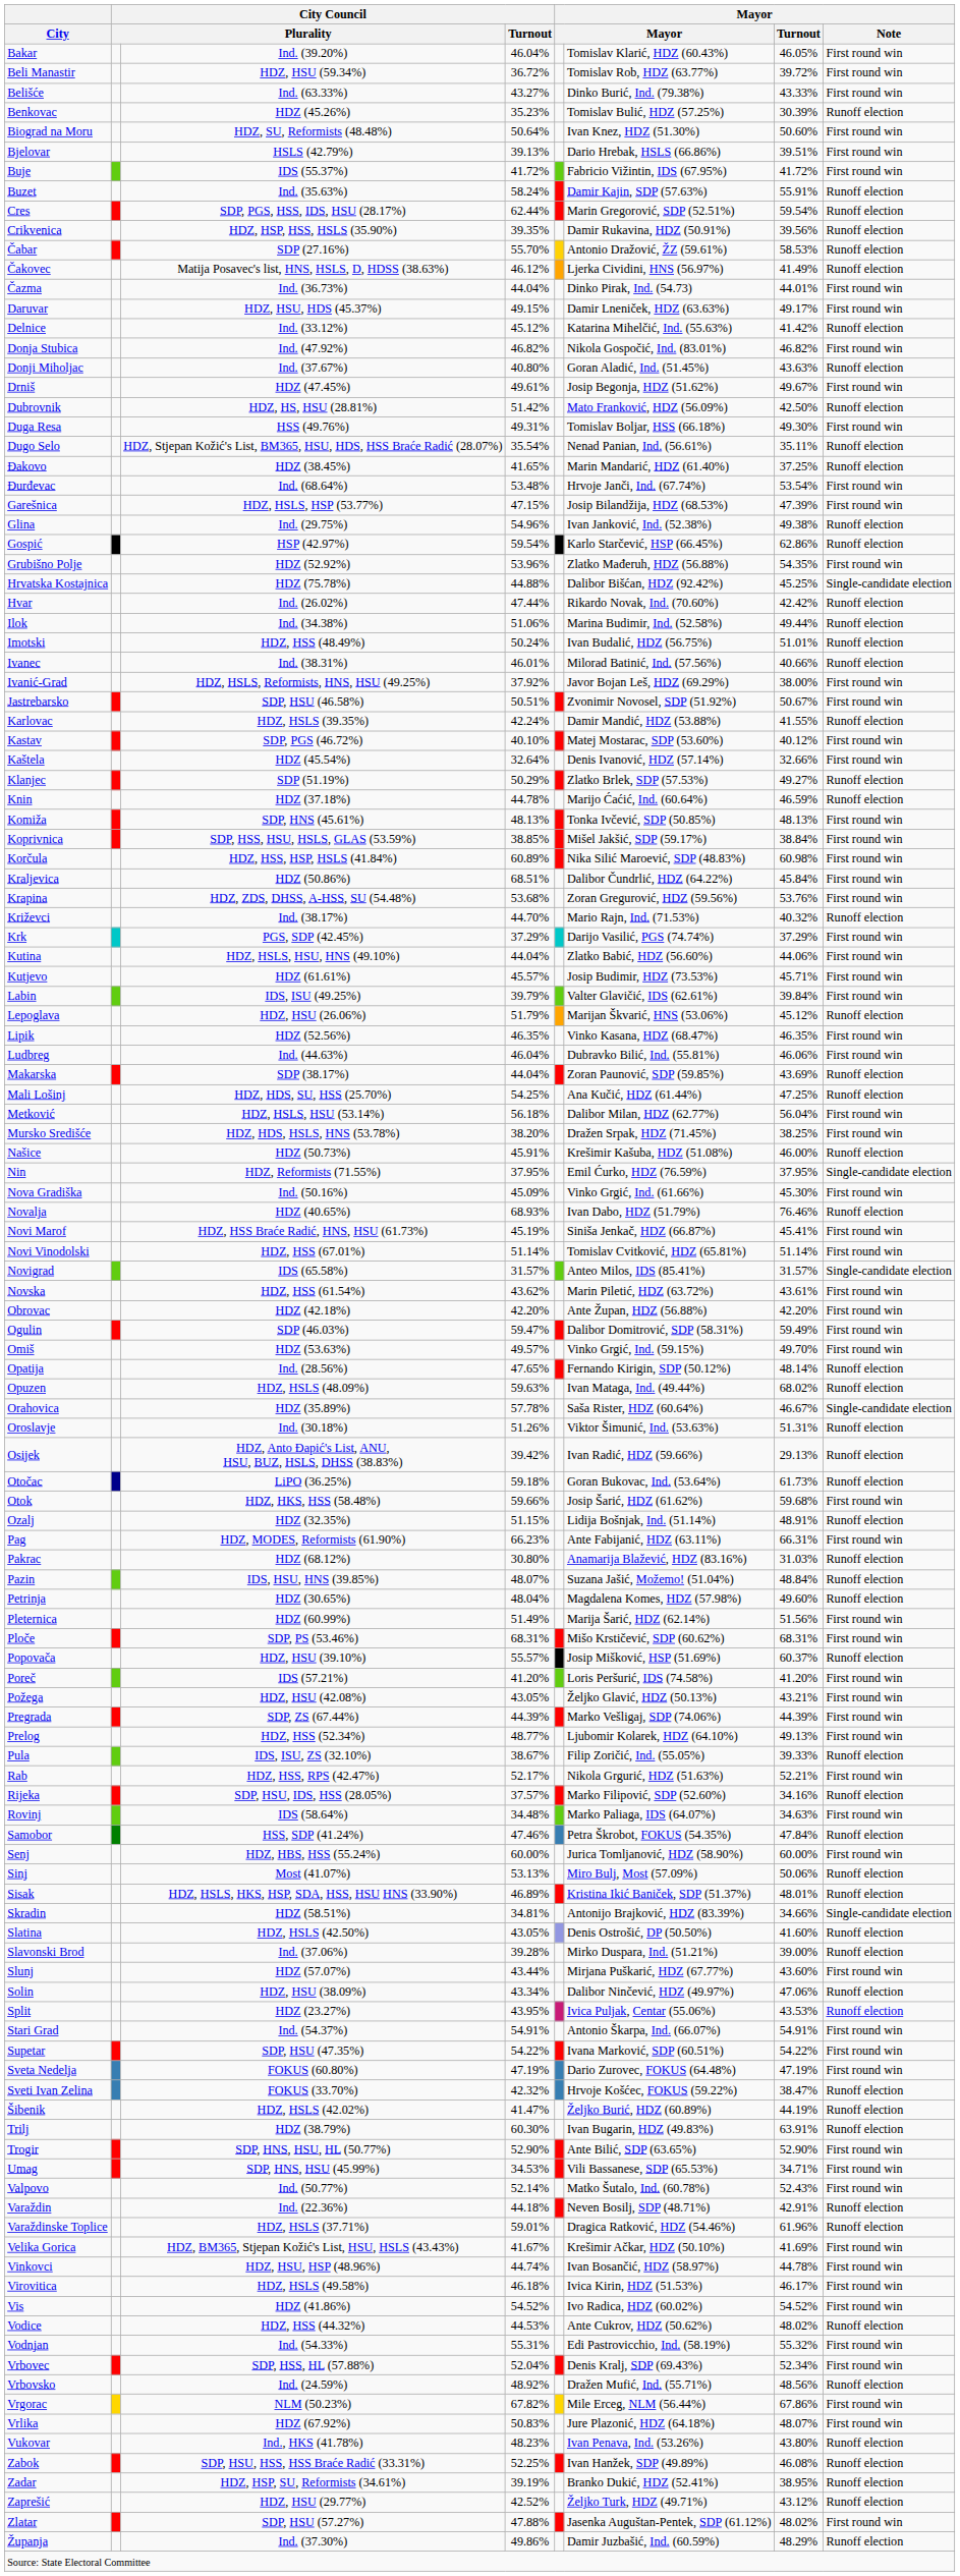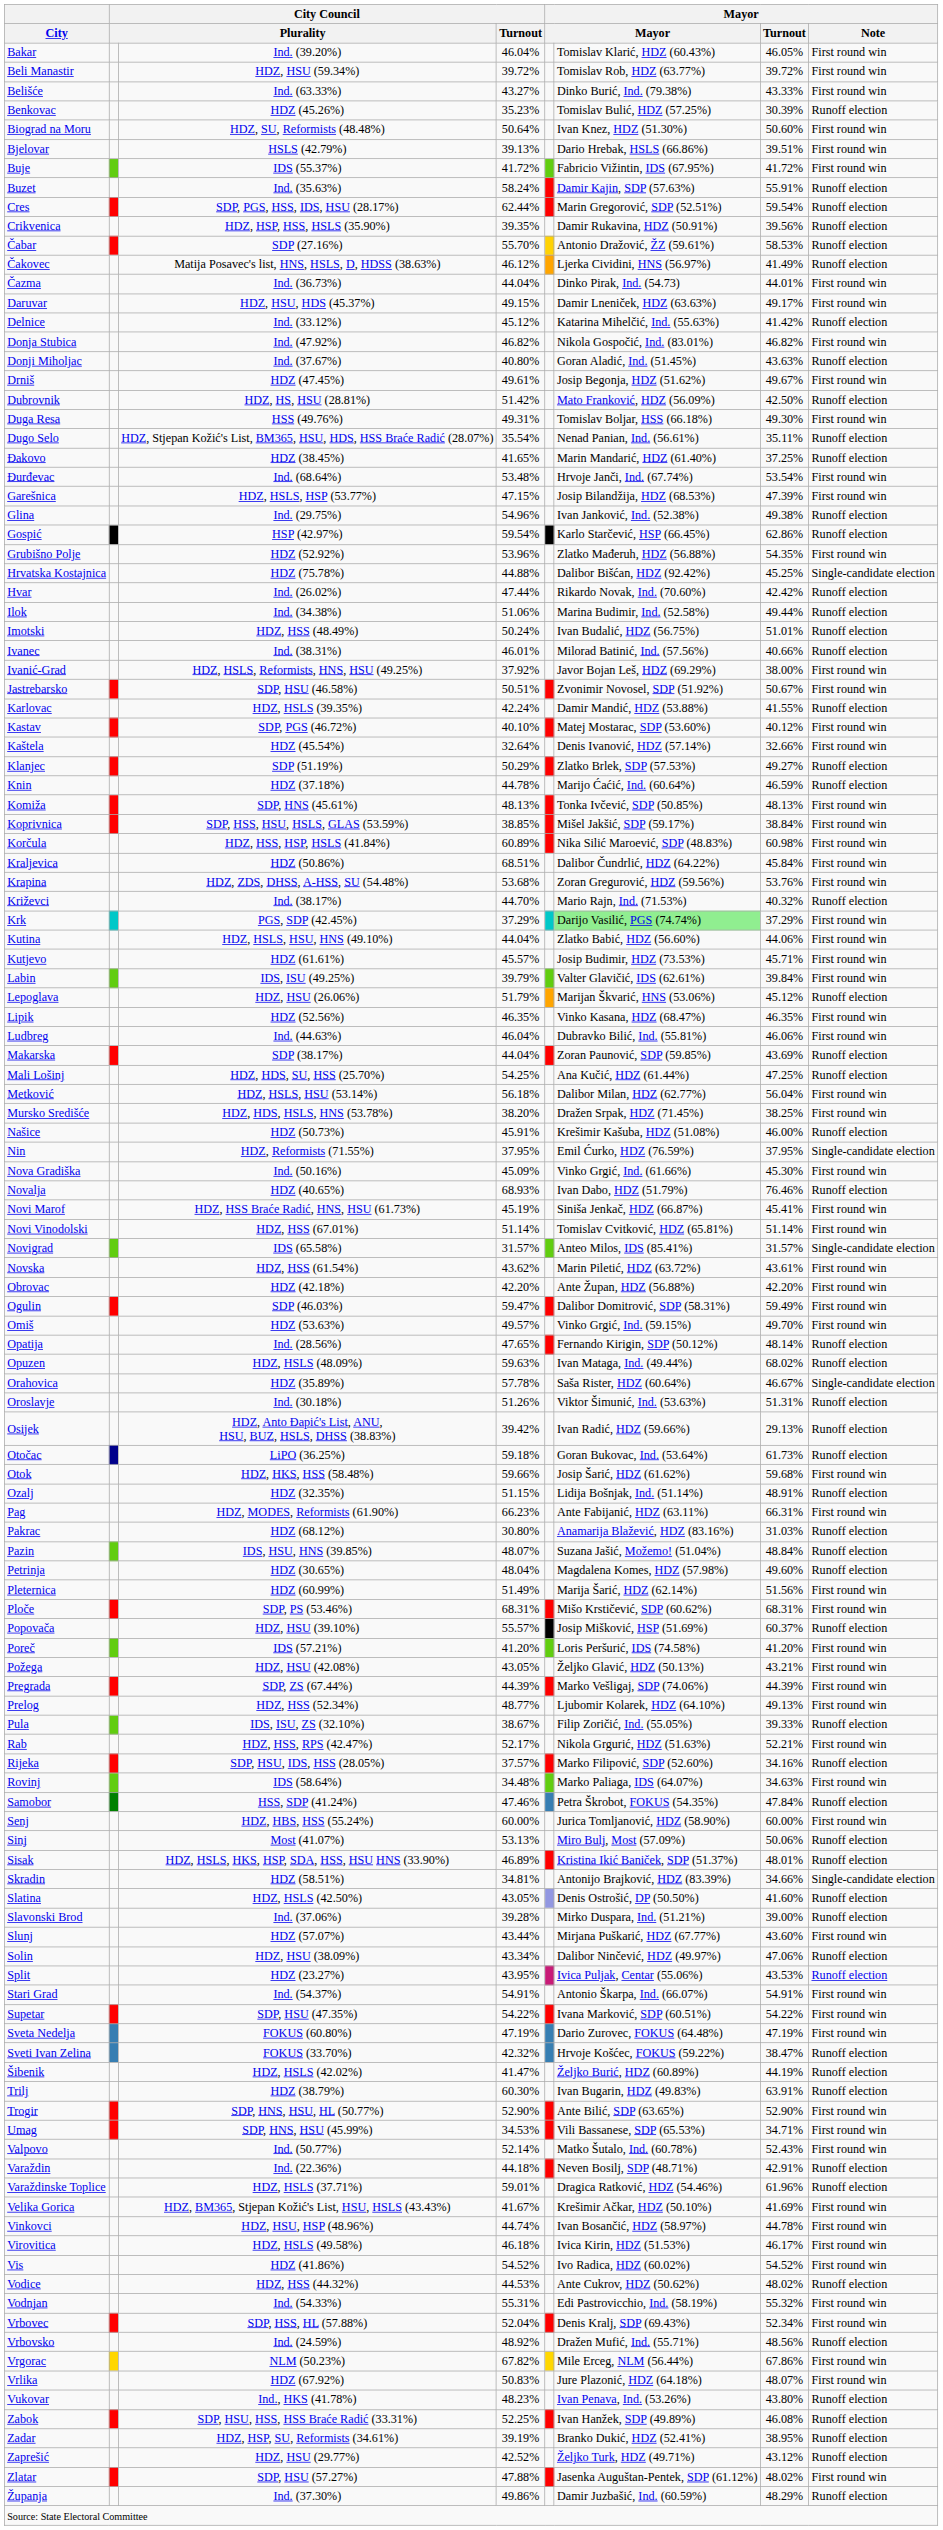Beli Manastir | City Council / Turnout: 36.72% -> 39.72%
Krk | column 6: no background -> lightgreen background
